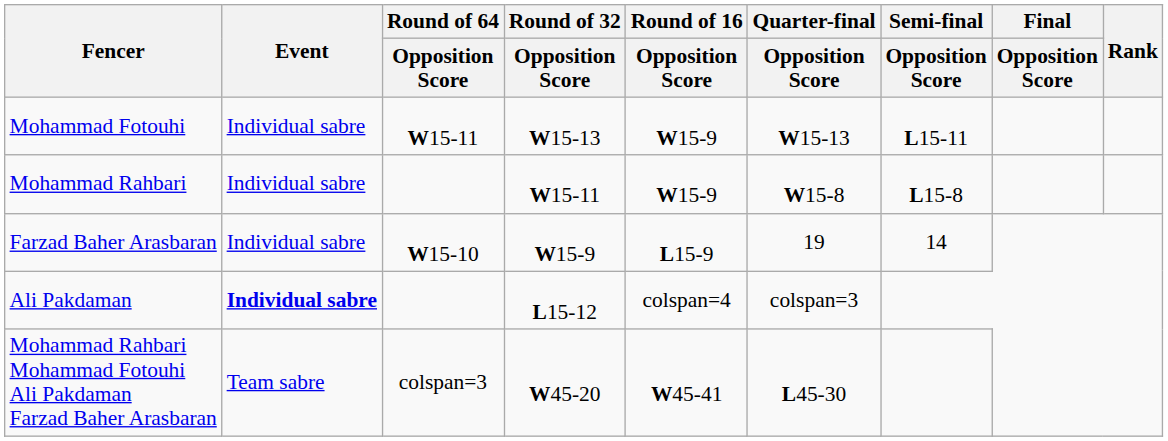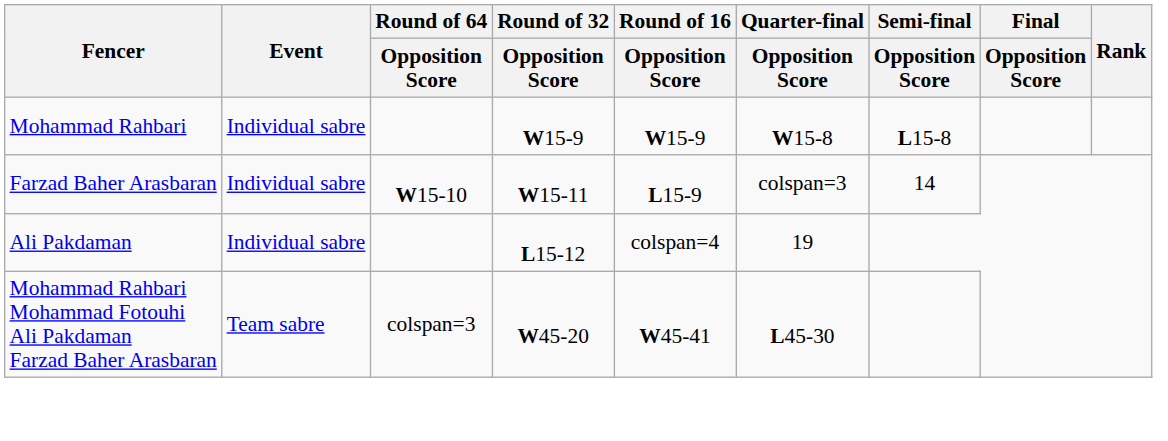- row: Mohammad Fotouhi | Individual sabre | W15-11 | W15-13 | W15-9 | W15-13 | L15-11
Mohammad Rahbari | Round of 32 / Opposition Score: W15-11 -> W15-9
Farzad Baher Arasbaran | Round of 32 / Opposition Score: W15-9 -> W15-11
Farzad Baher Arasbaran | Quarter-final / Opposition Score: 19 -> colspan=3
Ali Pakdaman | Event: bold -> normal
Ali Pakdaman | Quarter-final / Opposition Score: colspan=3 -> 19
